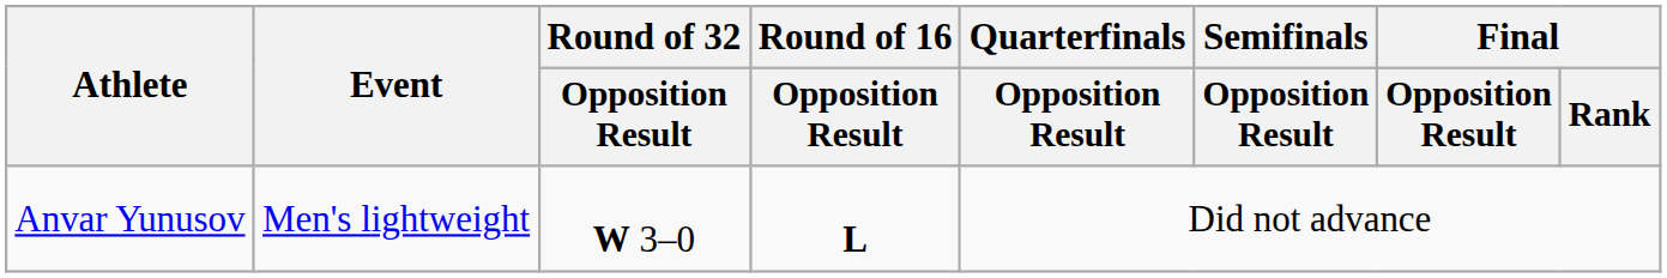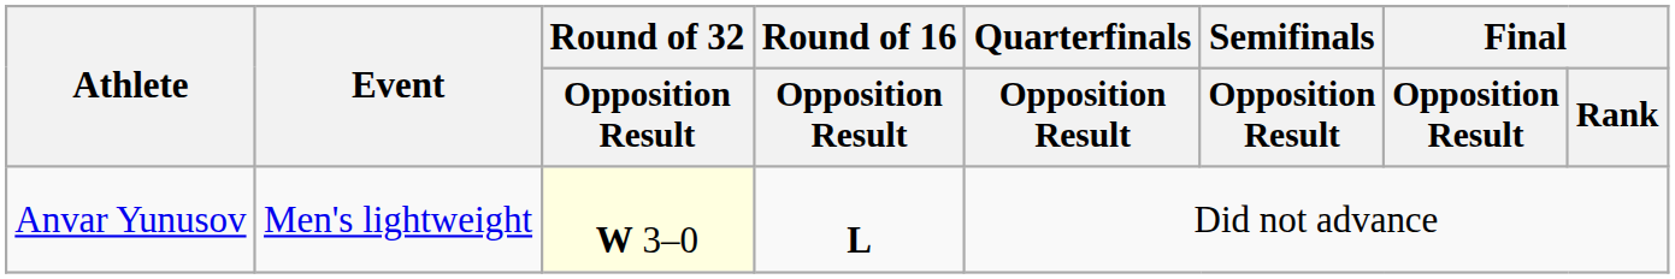Anvar Yunusov | Round of 32 / Opposition Result: no background -> lightyellow background
